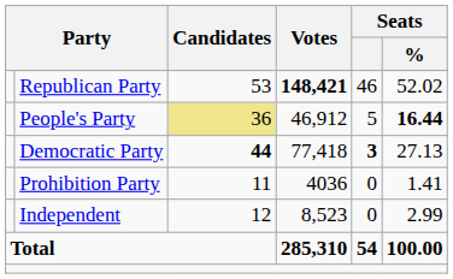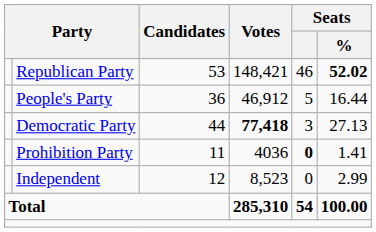Republican Party | Votes: bold -> normal
Republican Party | Seats / %: normal -> bold
People's Party | Candidates: khaki background -> no background
People's Party | Seats / %: bold -> normal
Democratic Party | Candidates: bold -> normal
Democratic Party | Votes: normal -> bold
Democratic Party | Seats: bold -> normal
Prohibition Party | Seats: normal -> bold
